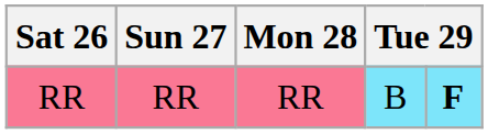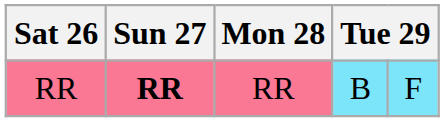row 2 | Sun 27: normal -> bold
row 2 | column 5: bold -> normal
